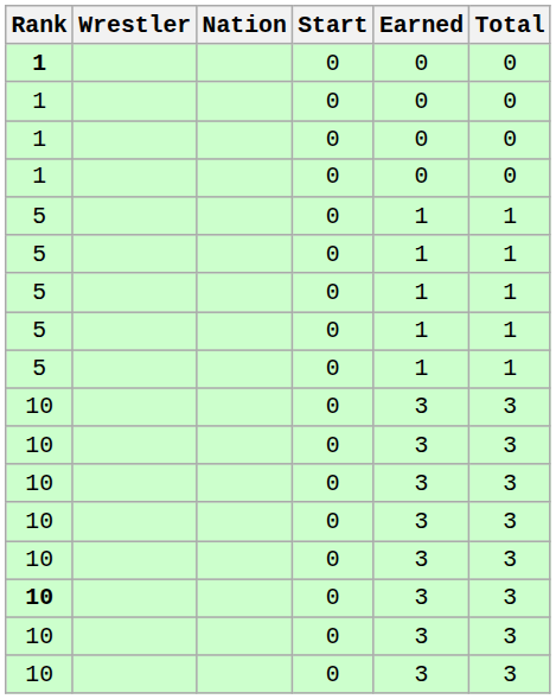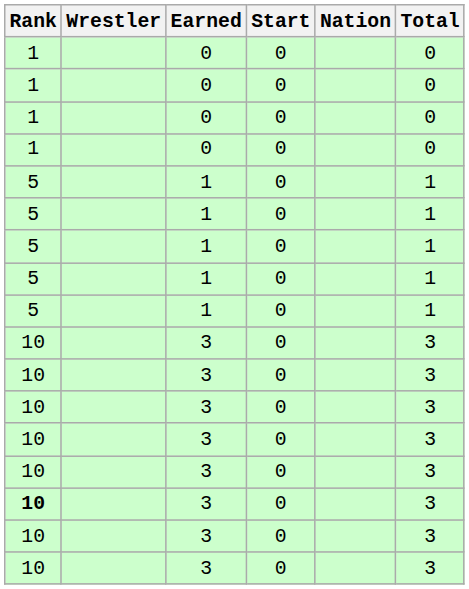columns swapped: Nation <-> Earned
row 2 | Rank: bold -> normal
